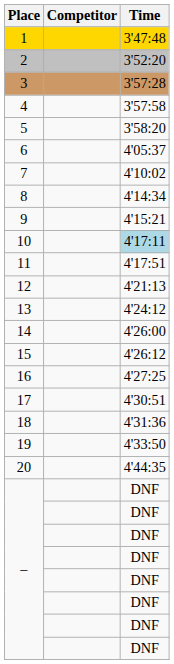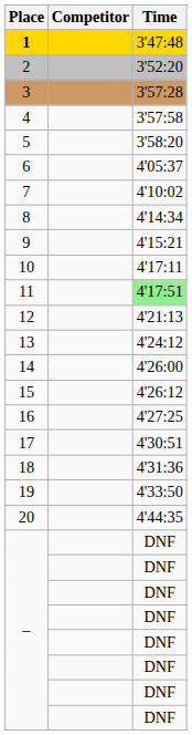1 | Place: normal -> bold
10 | Time: lightblue background -> no background
11 | Time: no background -> lightgreen background
